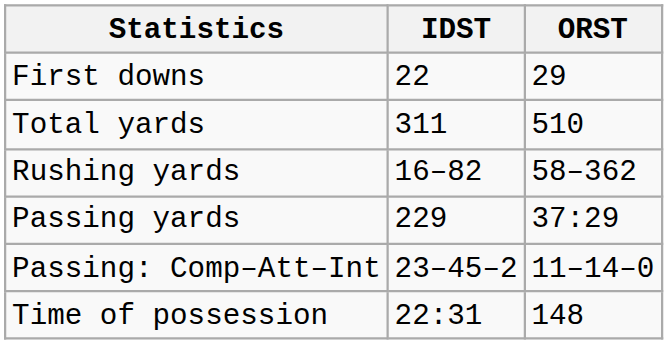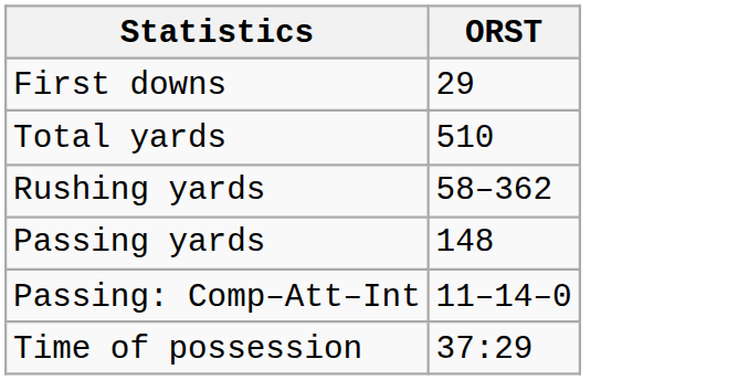- column: IDST | 22 | 311 | 16–82 | 229 | 23–45–2 | 22:31
Passing yards | ORST: 37:29 -> 148
Time of possession | ORST: 148 -> 37:29
